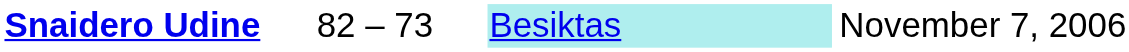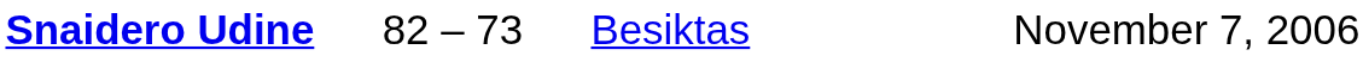Snaidero Udine | column 3: paleturquoise background -> no background
